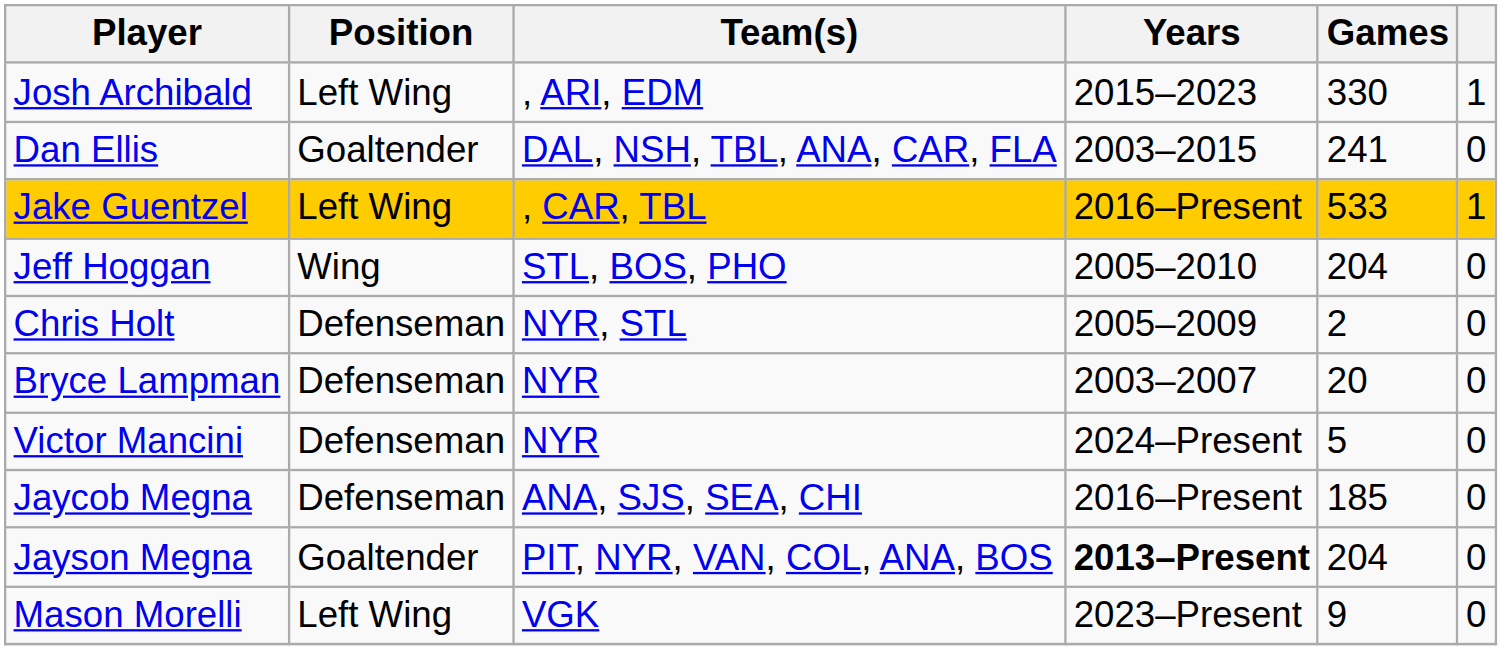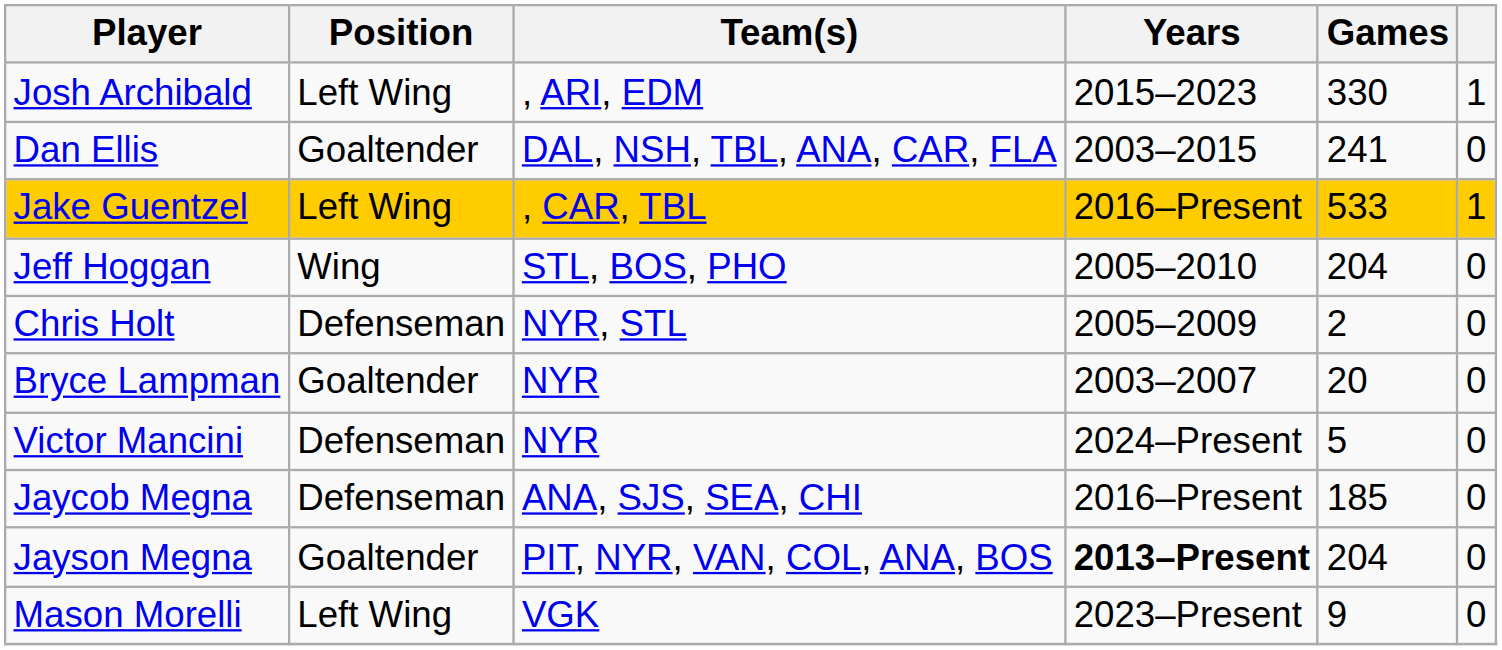Bryce Lampman | Position: Defenseman -> Goaltender
